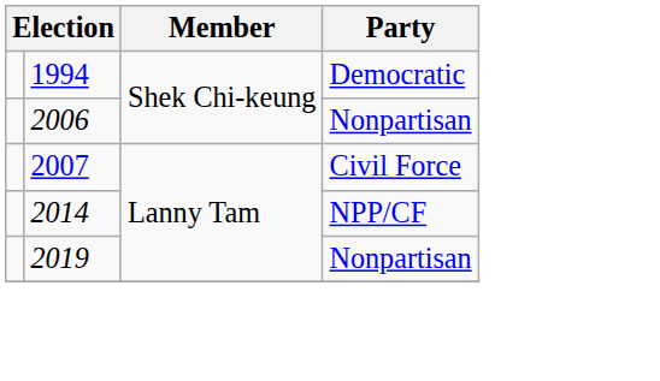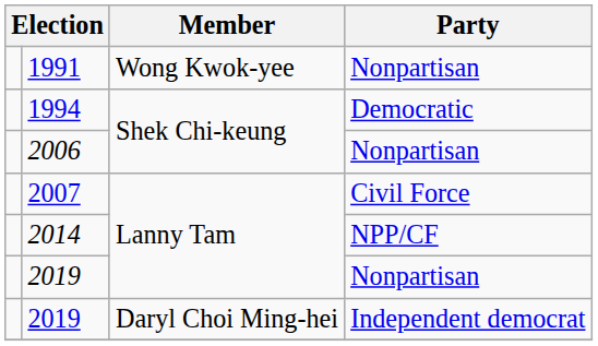+ row: 1991 | Wong Kwok-yee | Nonpartisan
+ row: 2019 | Daryl Choi Ming-hei | Independent democrat
